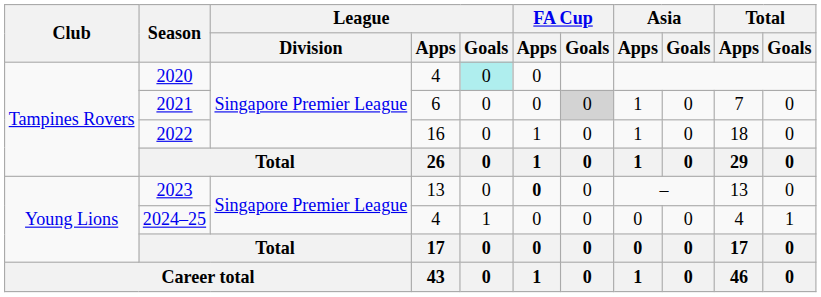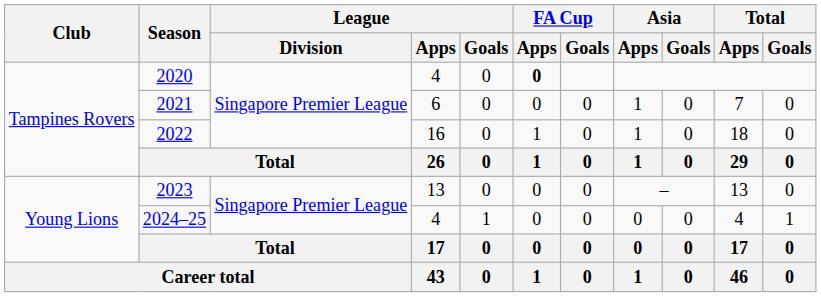2020 | League / Goals: paleturquoise background -> no background
2020 | FA Cup / Apps: normal -> bold
2021 | FA Cup / Goals: lightgrey background -> no background
2023 | FA Cup / Apps: bold -> normal
